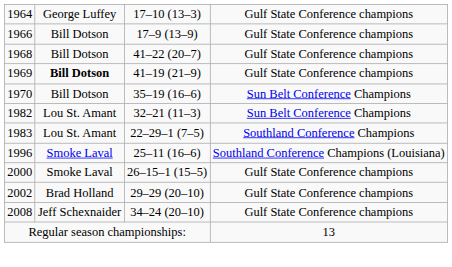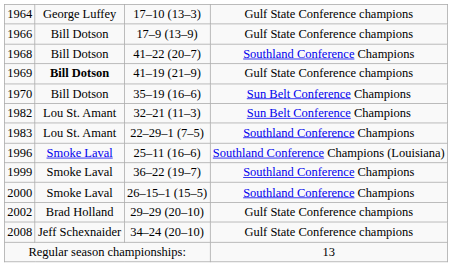1968 | column 4: Gulf State Conference champions -> Southland Conference Champions
+ row: 1999 | Smoke Laval | 36–22 (19–7) | Southland Conference Champions
2000 | column 4: Gulf State Conference champions -> Southland Conference Champions
